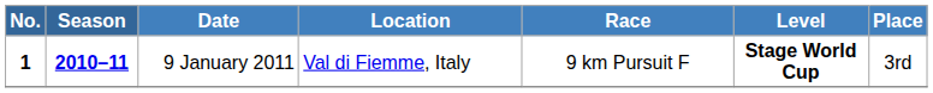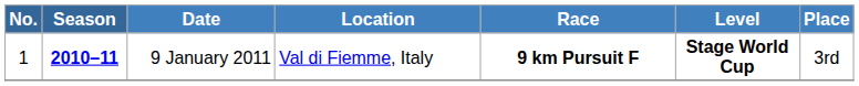9 January 2011 | No.: bold -> normal
9 January 2011 | Race: normal -> bold
